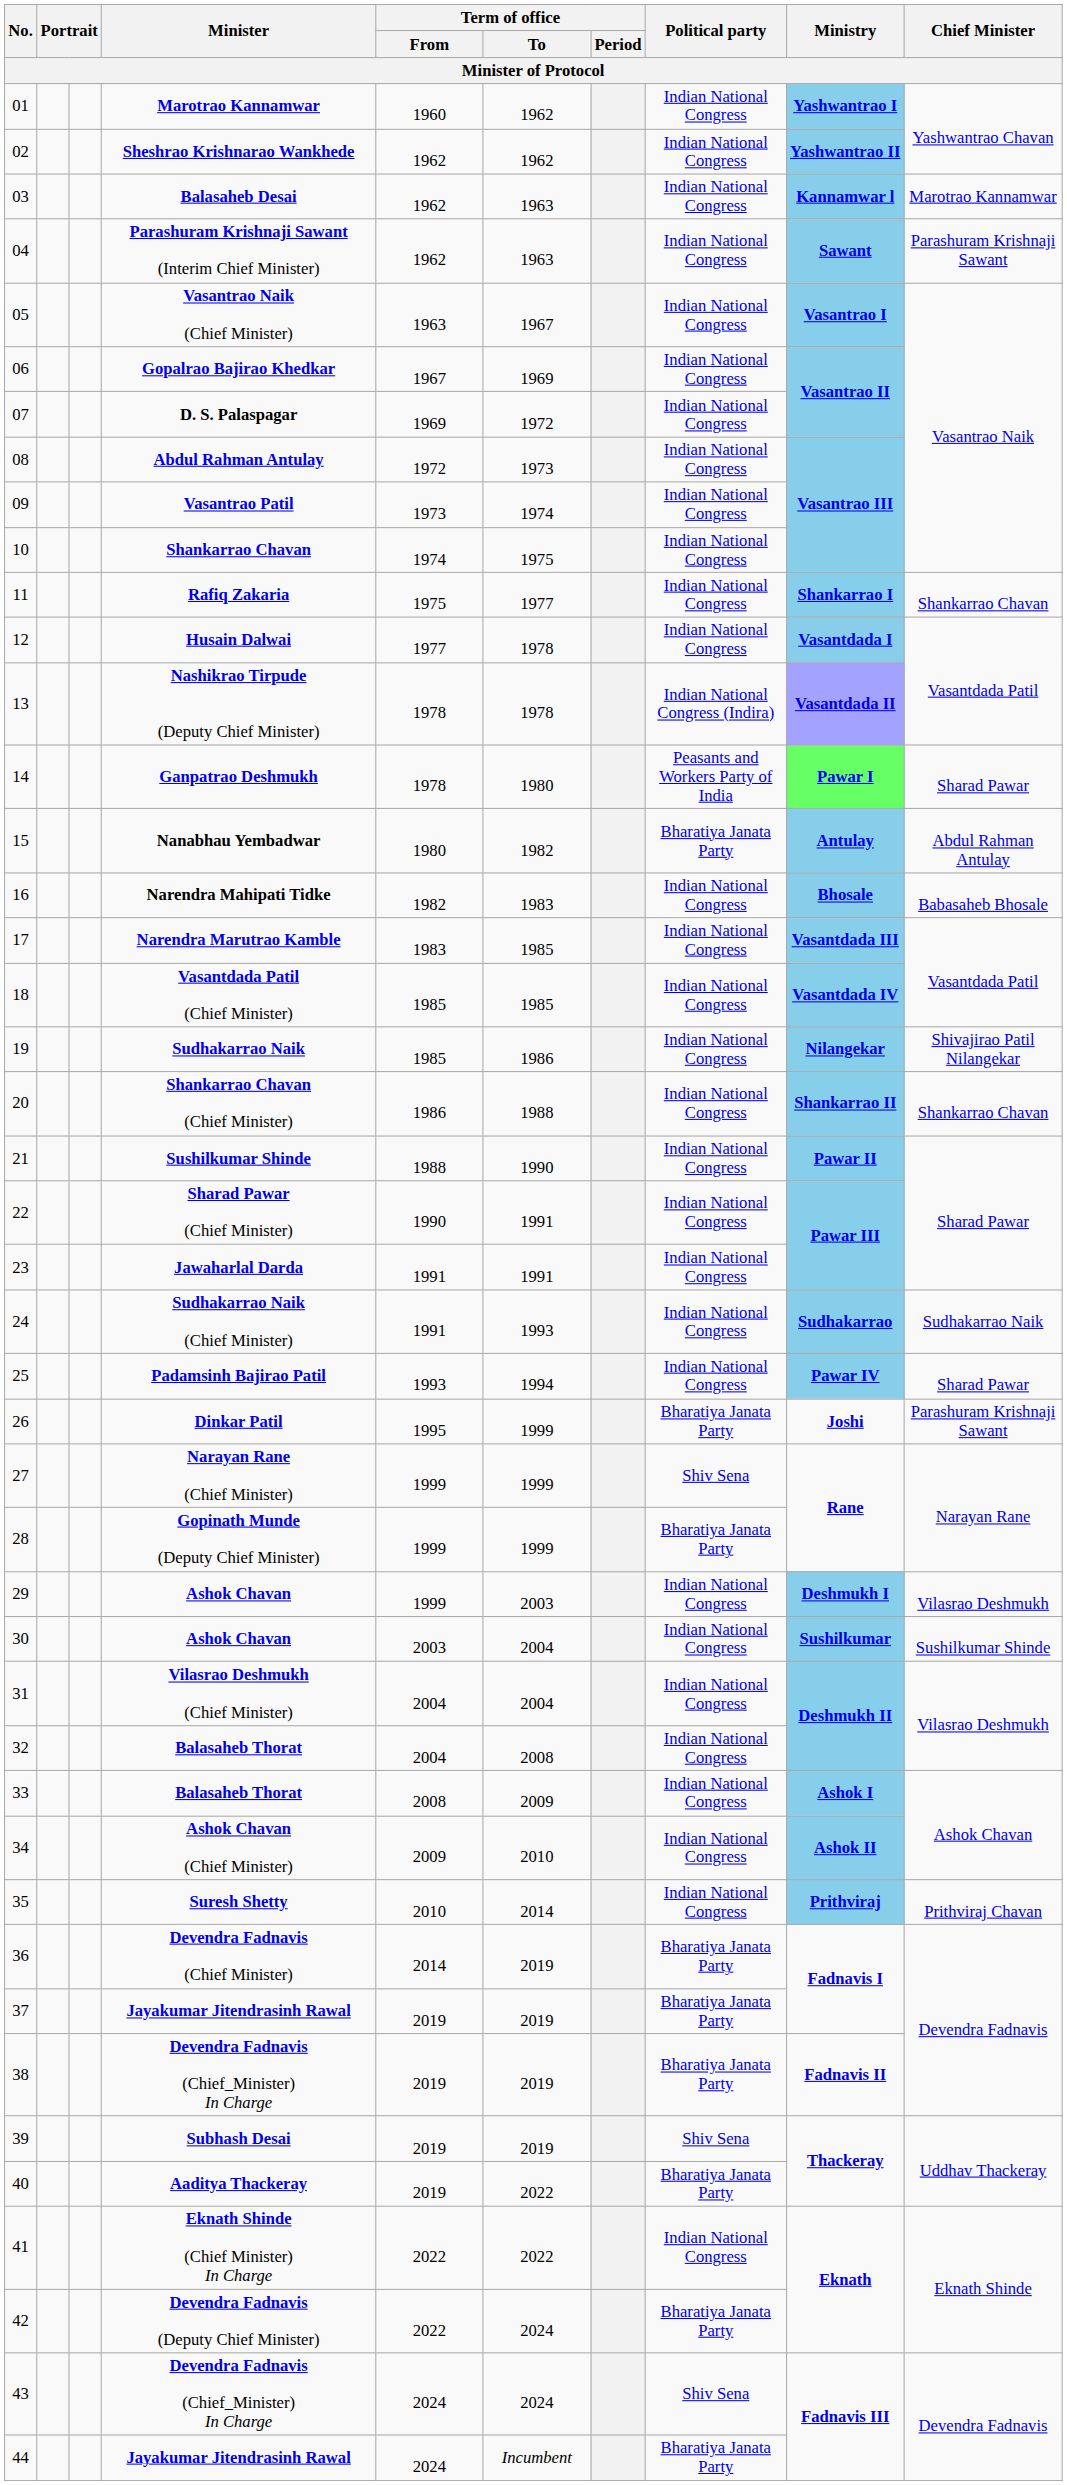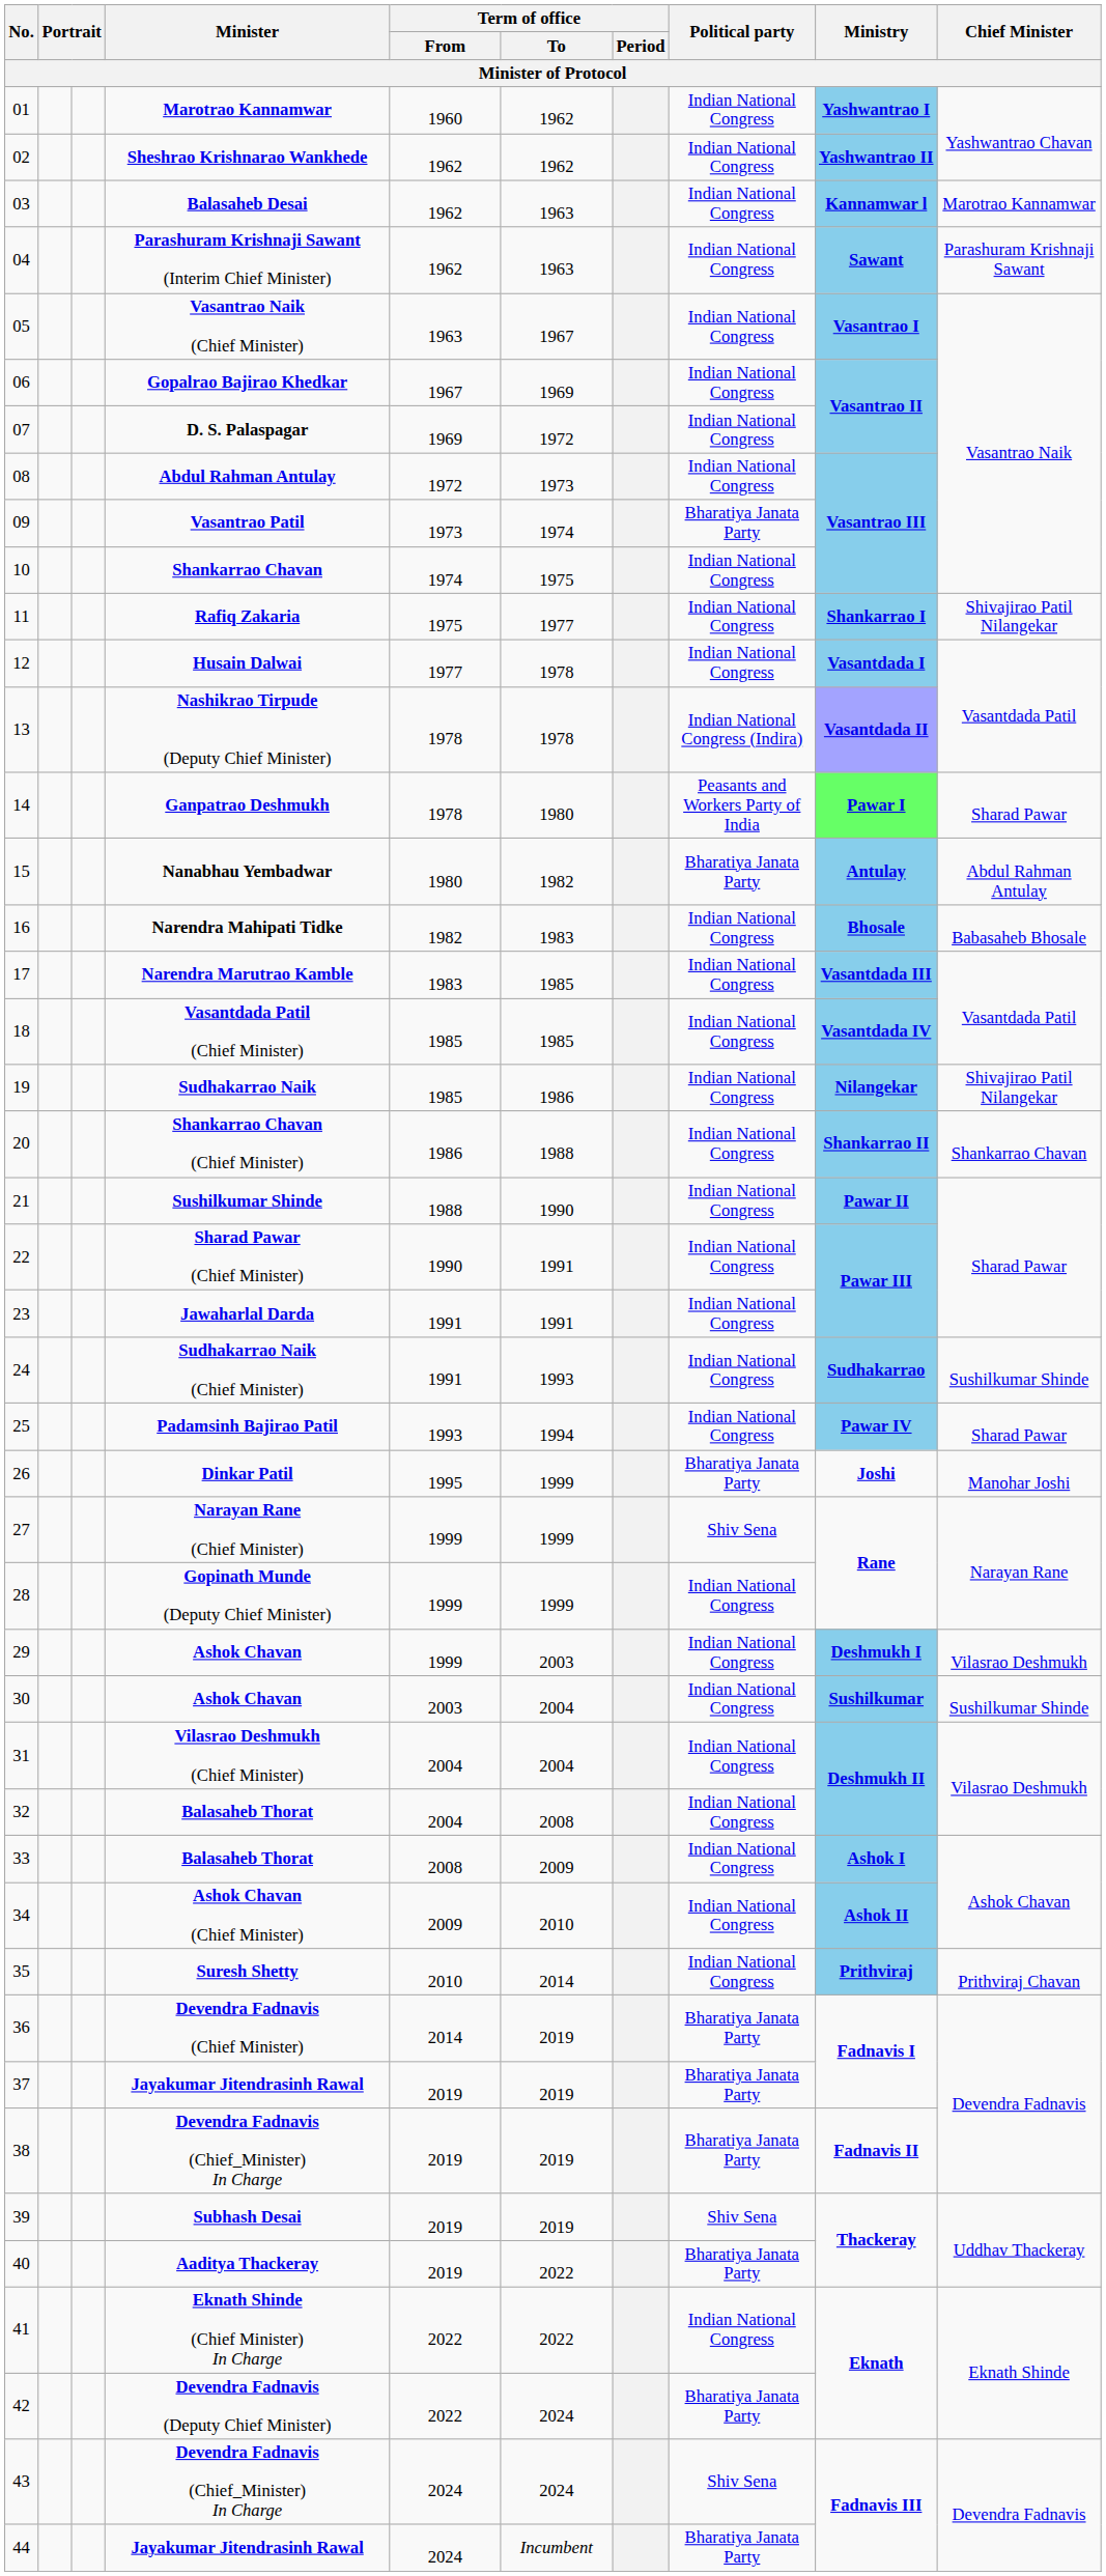Vasantrao Patil | Political party: Indian National Congress -> Bharatiya Janata Party
Rafiq Zakaria | Chief Minister: Shankarrao Chavan -> Shivajirao Patil Nilangekar
Sudhakarrao Naik (Chief Minister) | Chief Minister: Sudhakarrao Naik -> Sushilkumar Shinde
Dinkar Patil | Chief Minister: Parashuram Krishnaji Sawant -> Manohar Joshi
Gopinath Munde (Deputy Chief Minister) | Political party: Bharatiya Janata Party -> Indian National Congress
